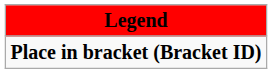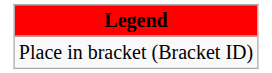row 2 | column 1: bold -> normal
